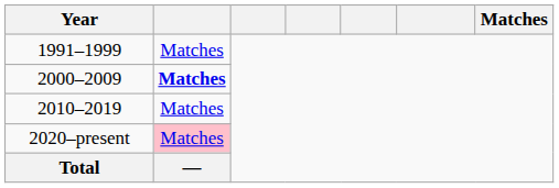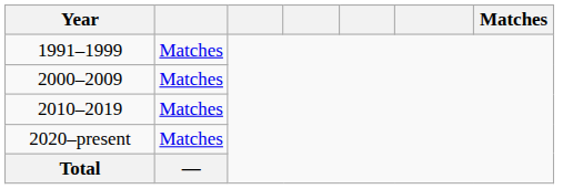2000–2009 | column 2: bold -> normal
2020–present | column 2: pink background -> no background
